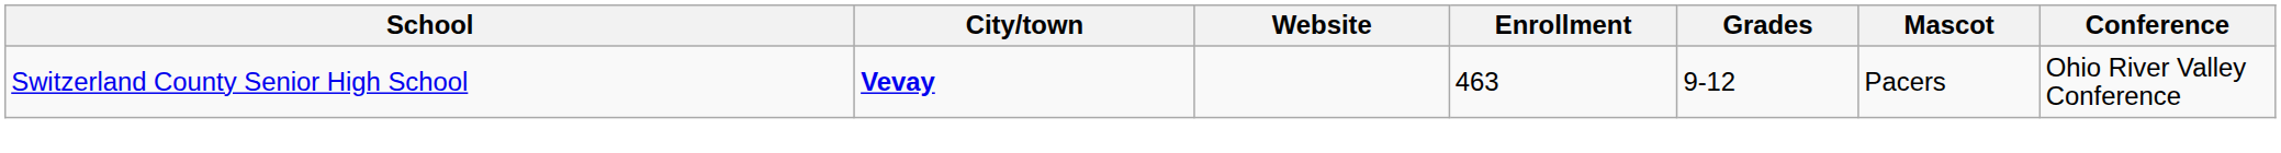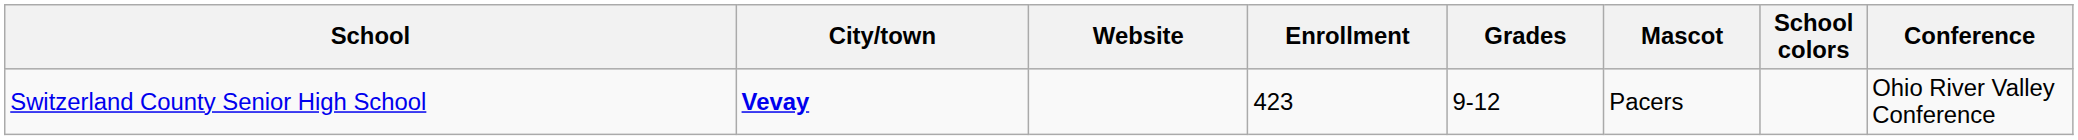+ column: School colors
Switzerland County Senior High School | Enrollment: 463 -> 423
